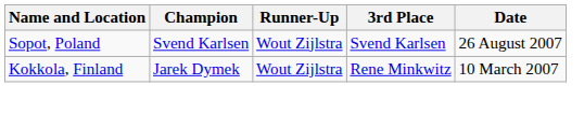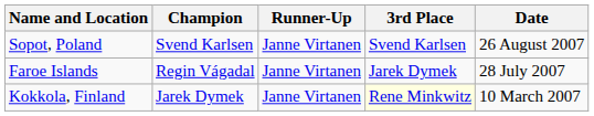Sopot, Poland | Runner-Up: Wout Zijlstra -> Janne Virtanen
+ row: Faroe Islands | Regin Vágadal | Janne Virtanen | Jarek Dymek | 28 July 2007
Kokkola, Finland | Runner-Up: Wout Zijlstra -> Janne Virtanen
Kokkola, Finland | 3rd Place: no background -> lightyellow background
